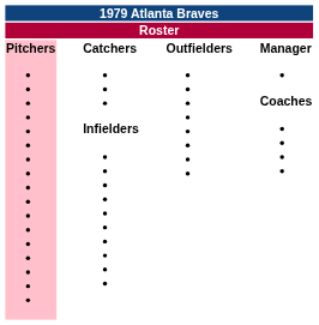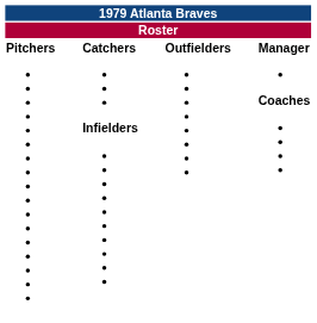Pitchers | column 1: pink background -> no background
